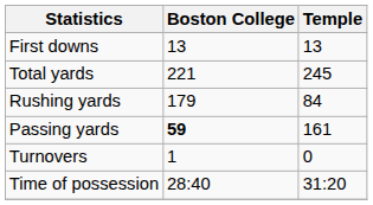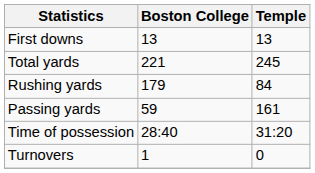Passing yards | Boston College: bold -> normal
rows swapped: Turnovers <-> Time of possession
